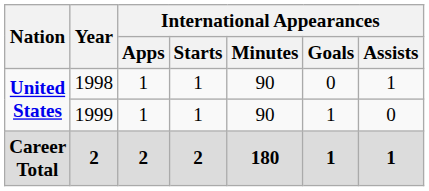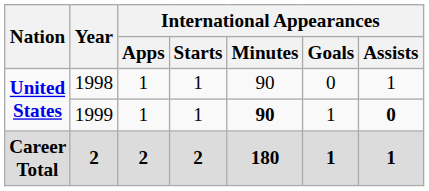1999 | International Appearances / Minutes: normal -> bold
1999 | International Appearances / Assists: normal -> bold
